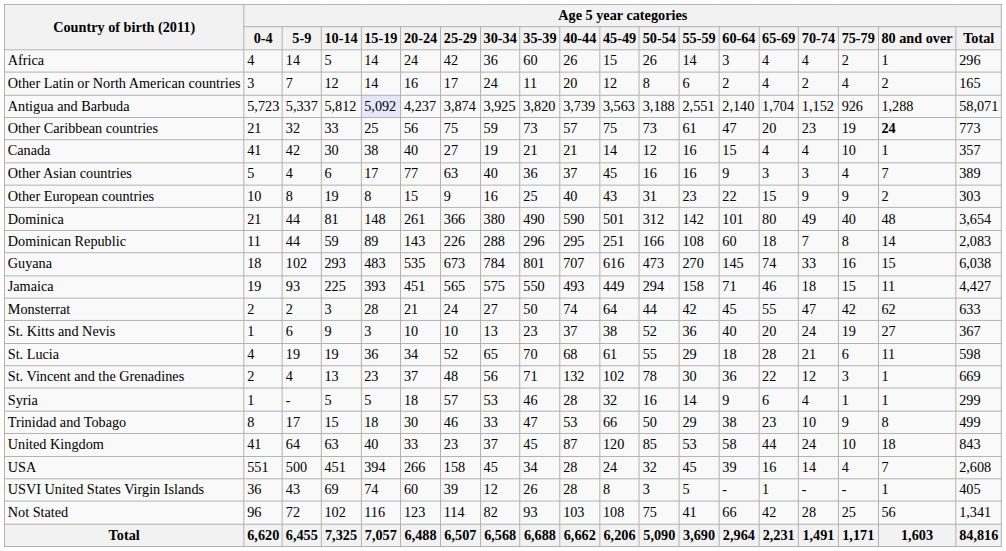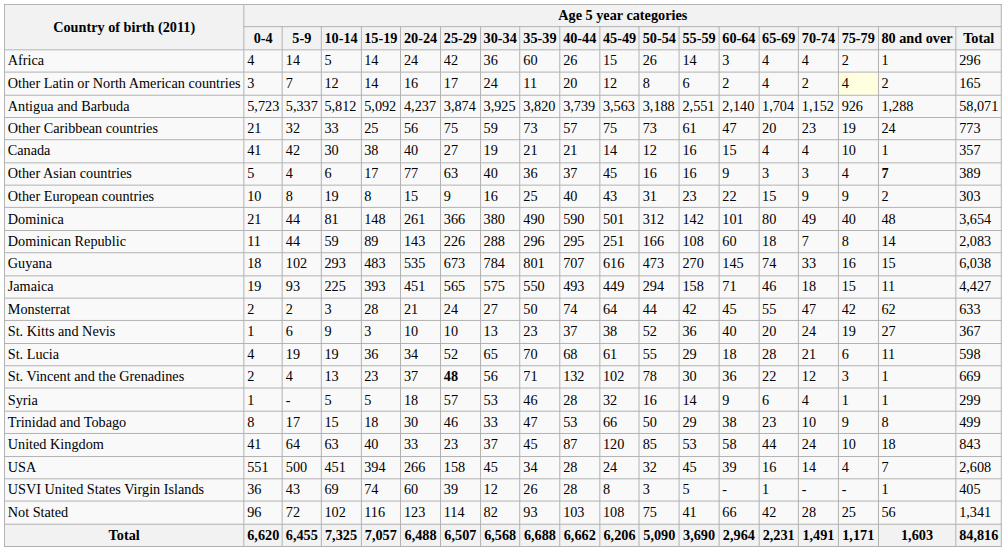Other Latin or North American countries | Age 5 year categories / 75-79: no background -> lightyellow background
Antigua and Barbuda | Age 5 year categories / 15-19: lavender background -> no background
Other Caribbean countries | Age 5 year categories / 80 and over: bold -> normal
Other Asian countries | Age 5 year categories / 80 and over: normal -> bold
St. Vincent and the Grenadines | Age 5 year categories / 25-29: normal -> bold
